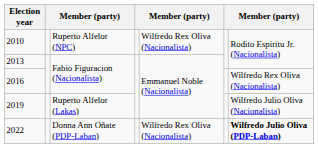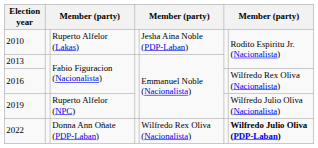2010 | column 3: Ruperto Alfelor (NPC) -> Ruperto Alfelor (Lakas)
2010 | column 5: Wilfredo Rex Oliva (Nacionalista) -> Jesha Aina Noble (PDP-Laban)
2019 | column 3: Ruperto Alfelor (Lakas) -> Ruperto Alfelor (NPC)
